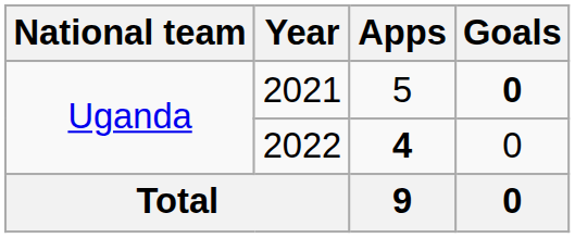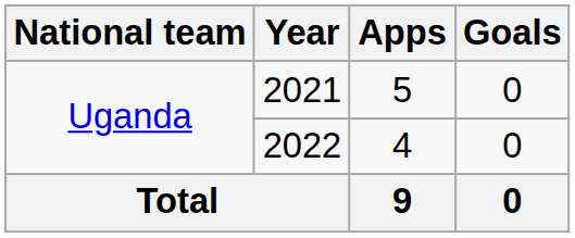2021 | Goals: bold -> normal
2022 | Apps: bold -> normal
